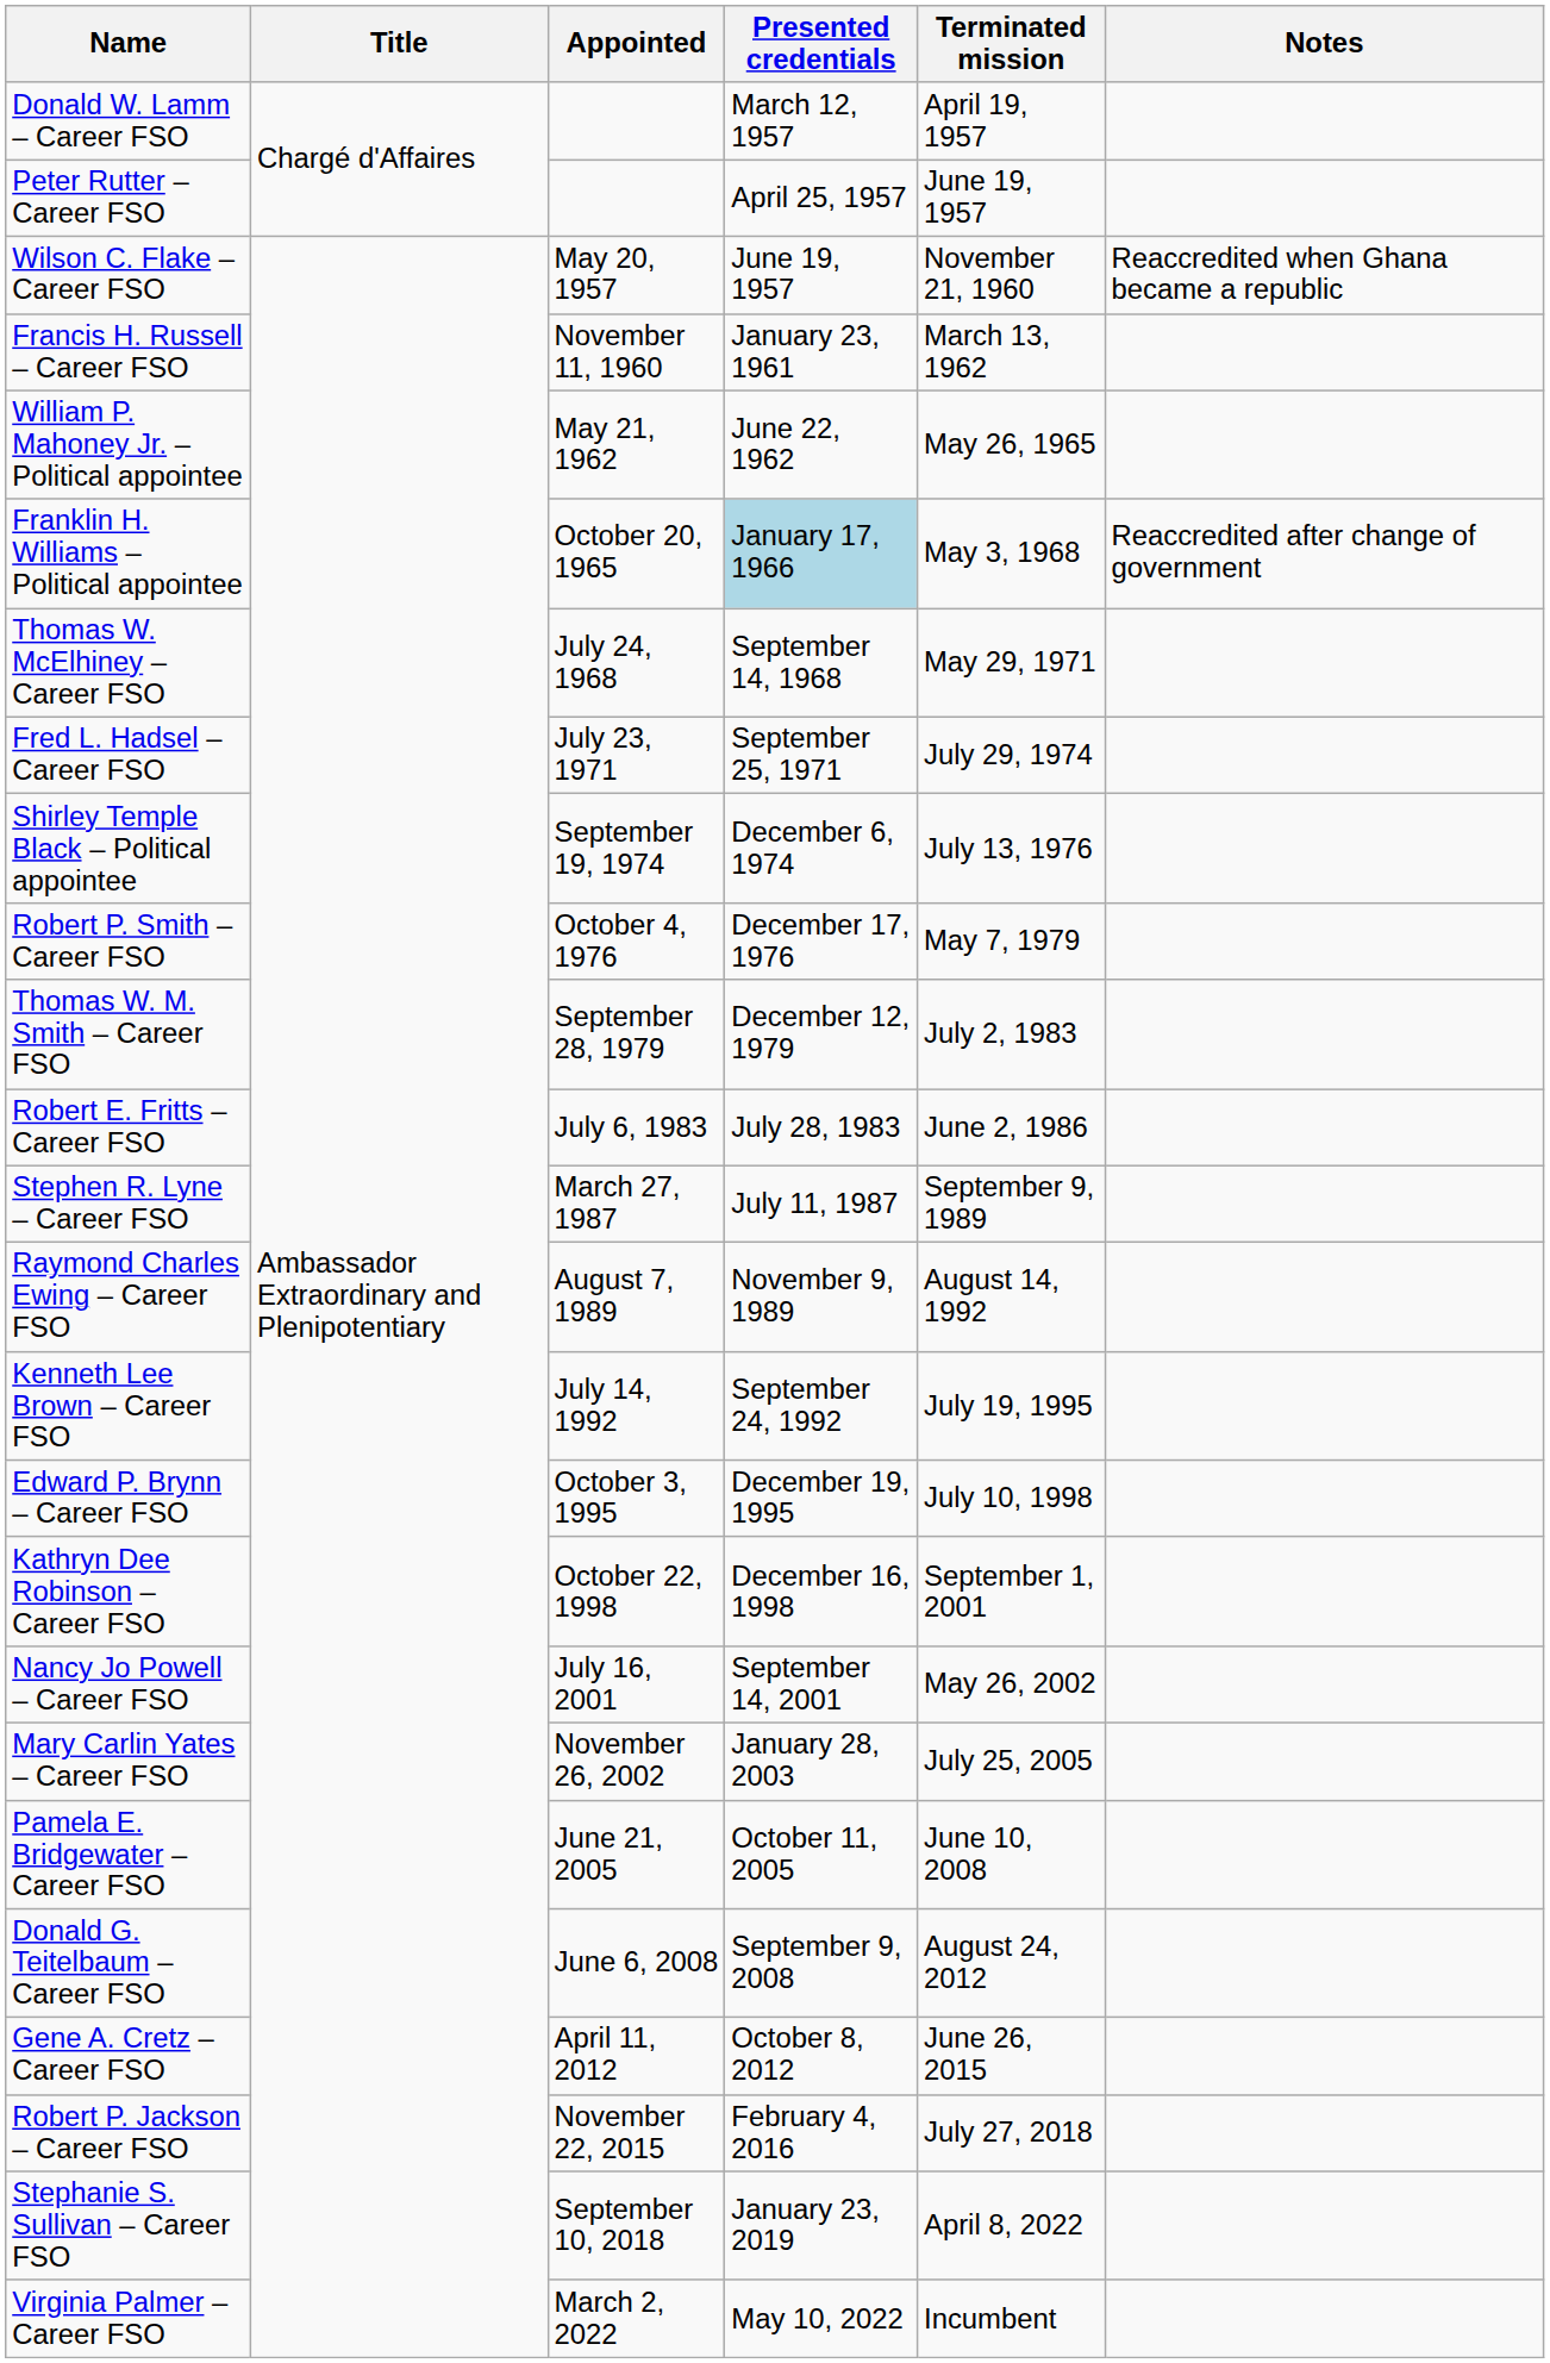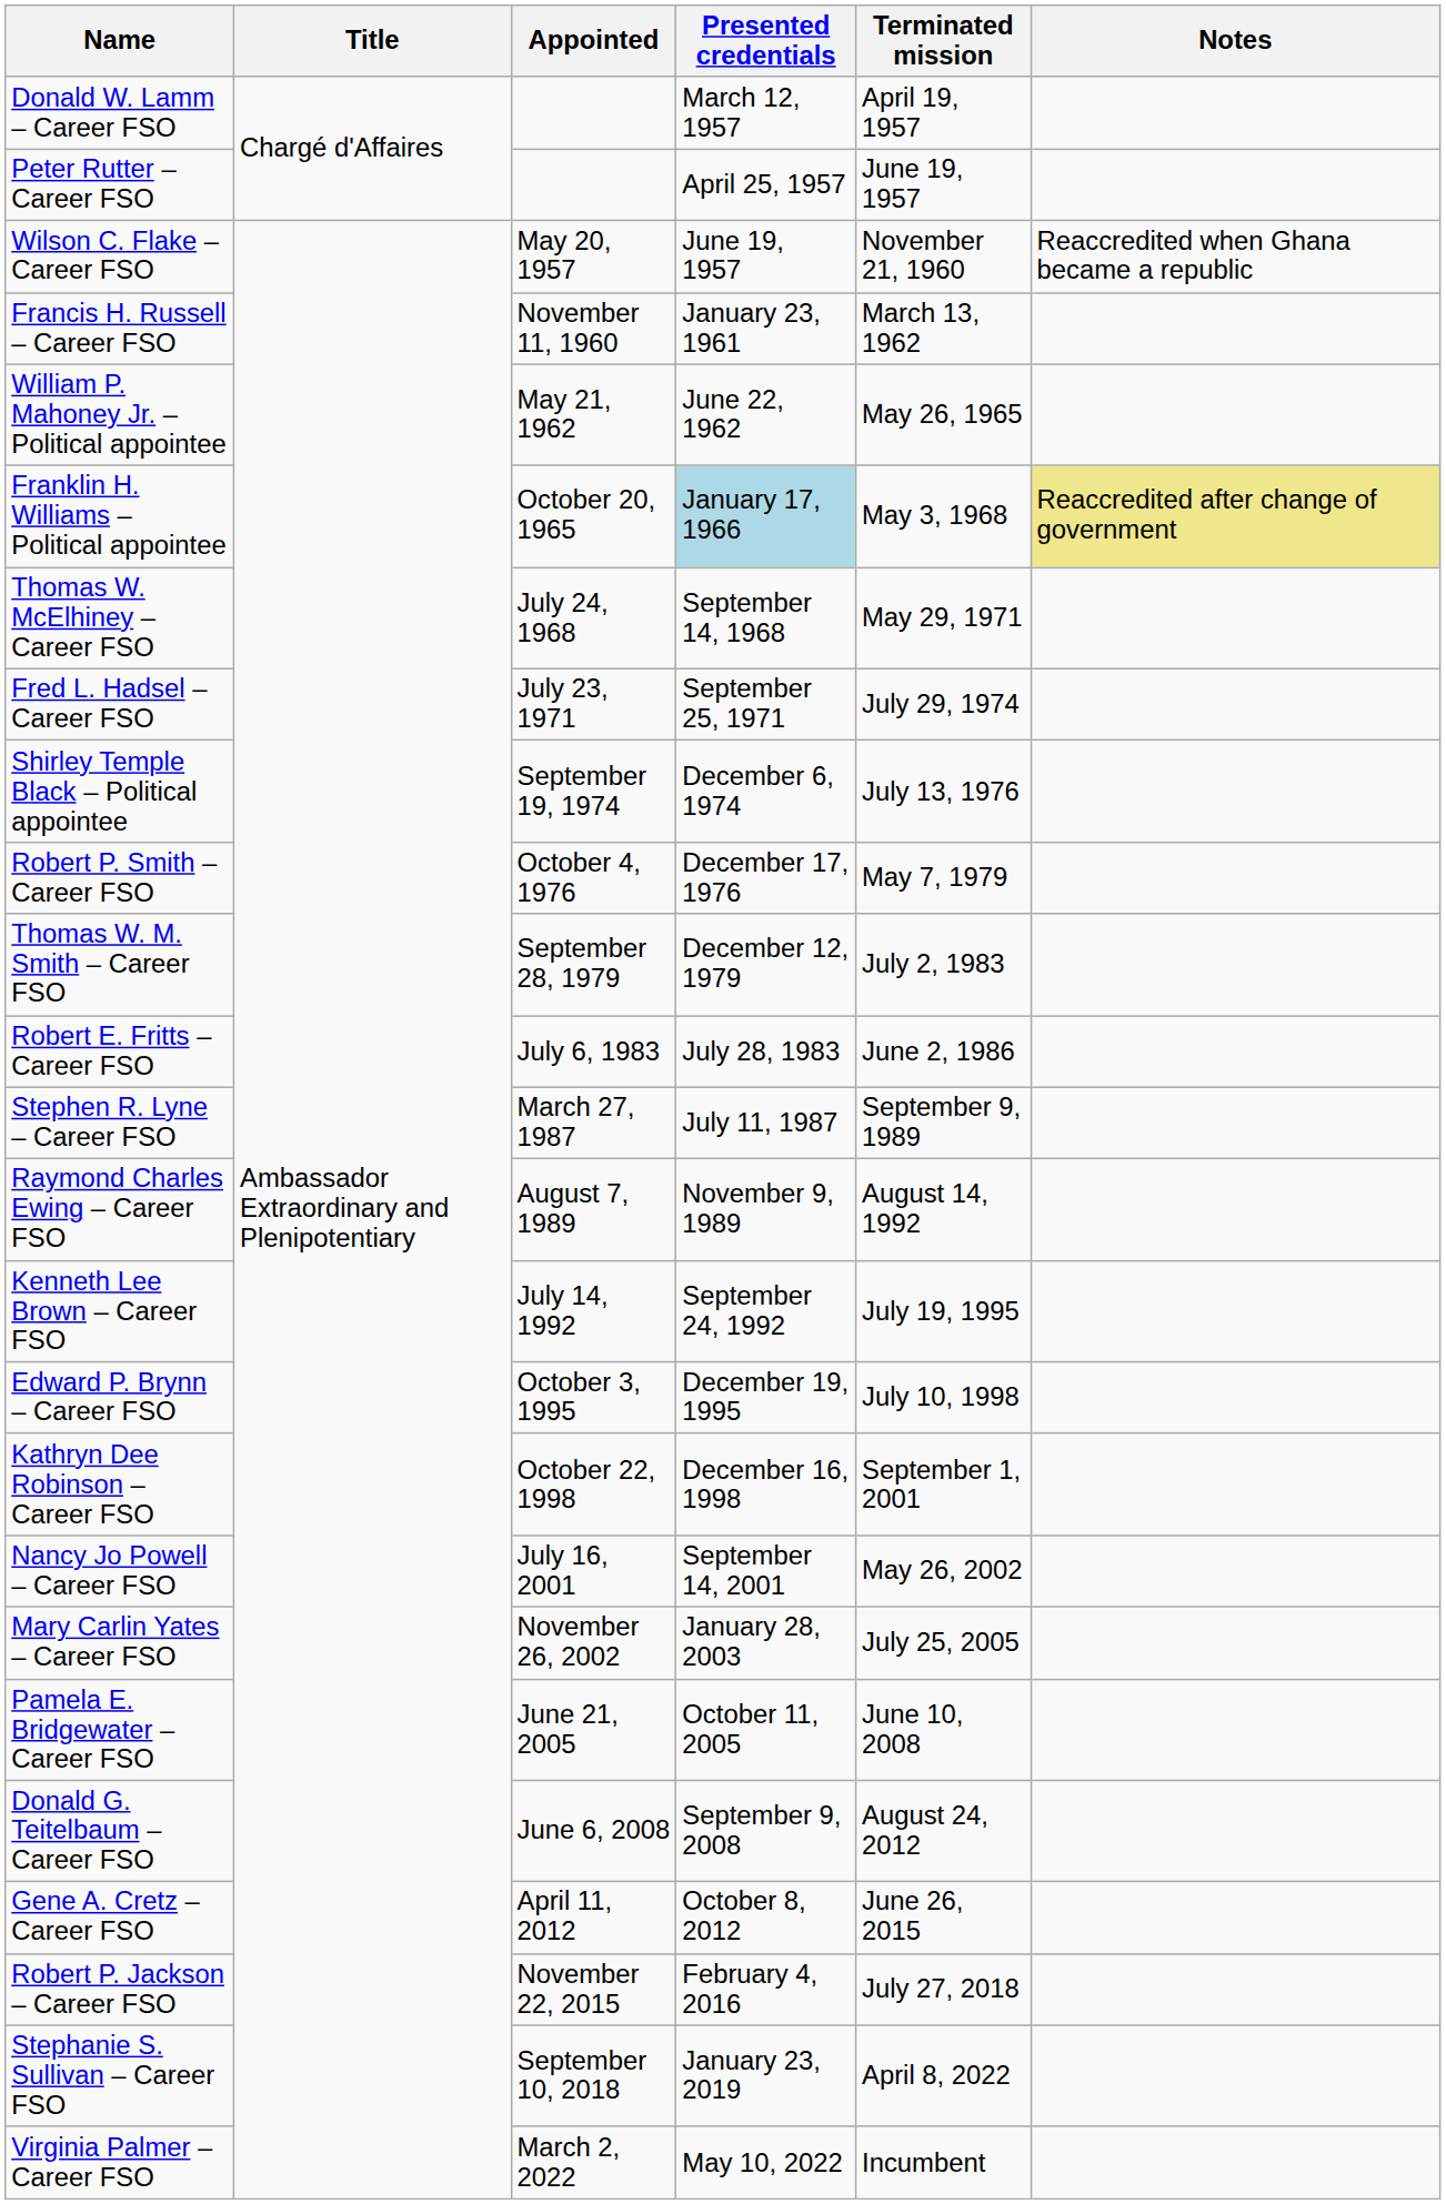Franklin H. Williams – Political appointee | Notes: no background -> khaki background
